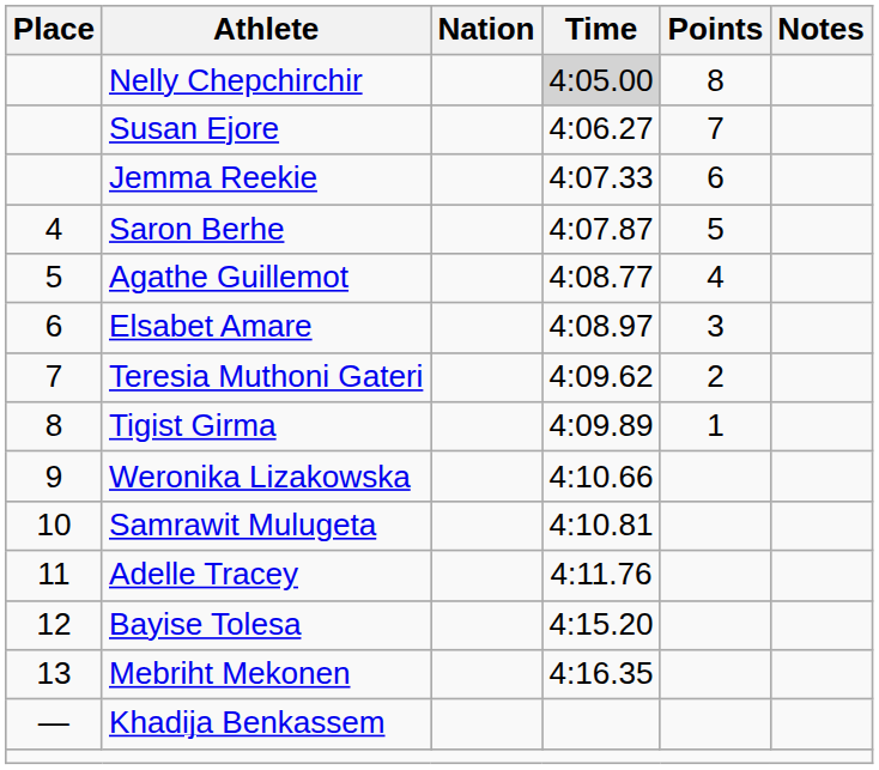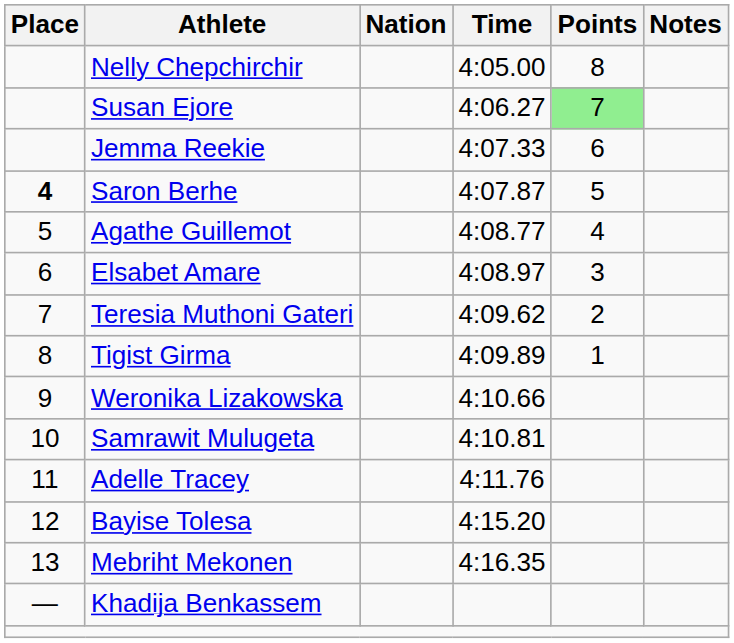Nelly Chepchirchir | Time: lightgrey background -> no background
Susan Ejore | Points: no background -> lightgreen background
Saron Berhe | Place: normal -> bold
